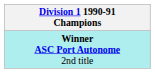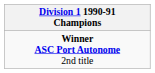row 2 | column 1: paleturquoise background -> no background
